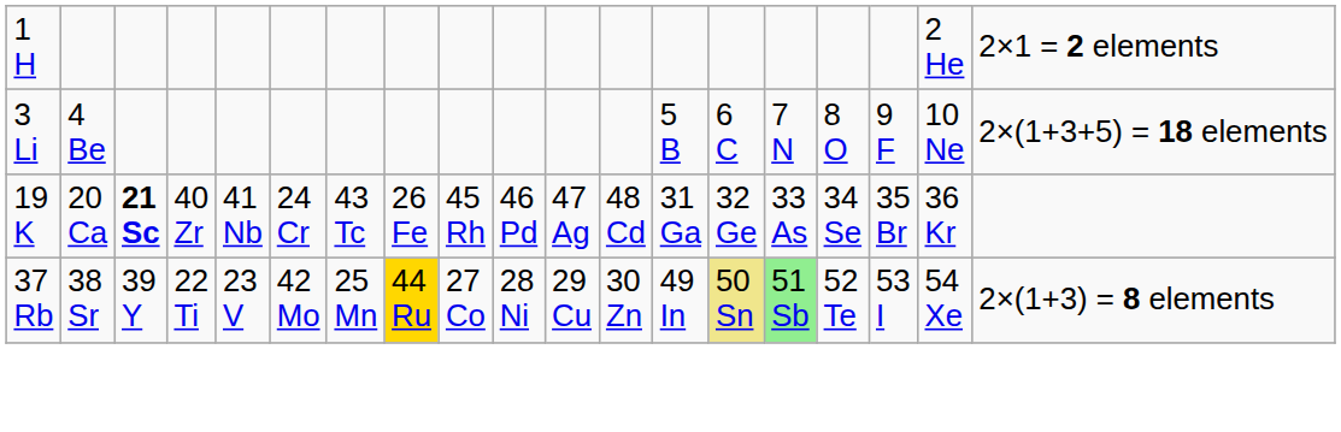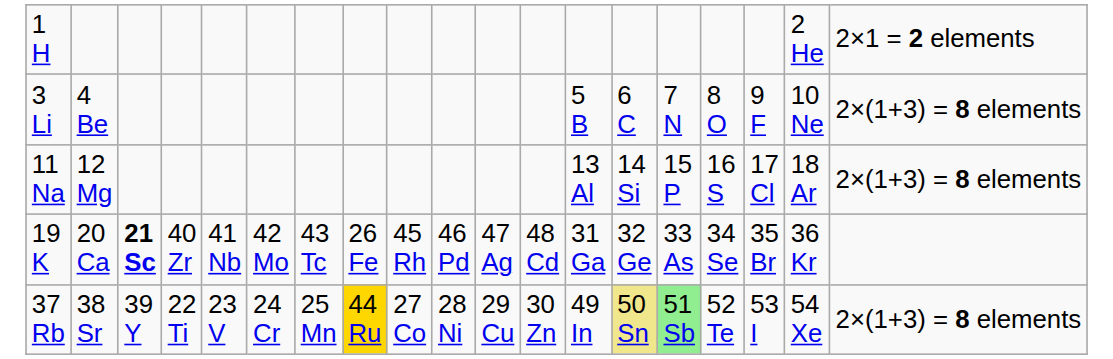3 Li | column 19: 2×(1+3+5) = 18 elements -> 2×(1+3) = 8 elements
+ row: 11 Na | 12 Mg | 13 Al | 14 Si | 15 P | 16 S | 17 Cl | 18 Ar | 2×(1+3) = 8 elements
19 K | column 6: 24 Cr -> 42 Mo
37 Rb | column 6: 42 Mo -> 24 Cr
